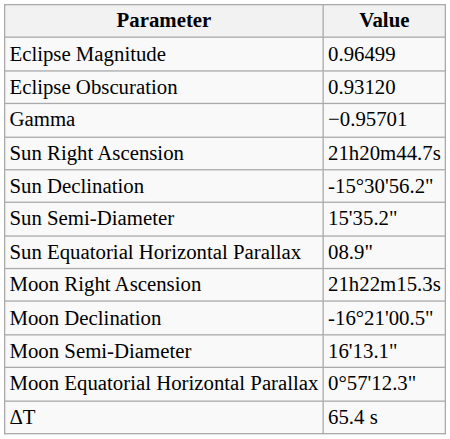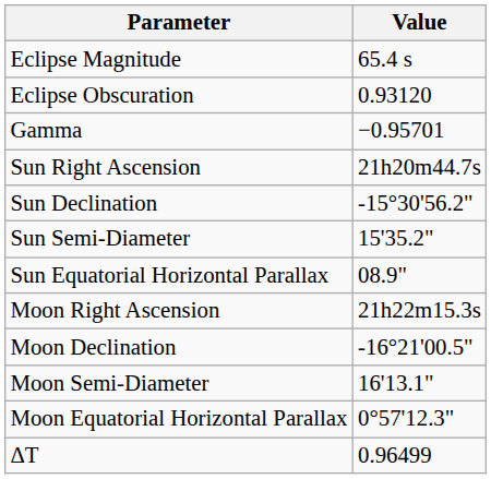Eclipse Magnitude | Value: 0.96499 -> 65.4 s
ΔT | Value: 65.4 s -> 0.96499
